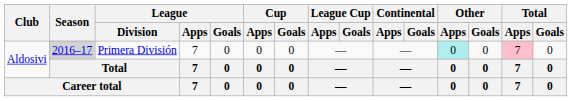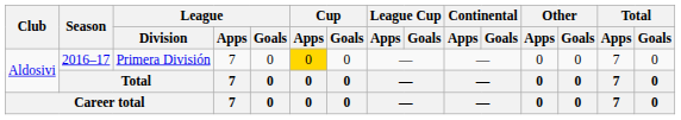Aldosivi / Primera División | Season: lightgrey background -> no background
Aldosivi / Primera División | Cup / Apps: no background -> gold background
Aldosivi / Primera División | Other / Apps: paleturquoise background -> no background
Aldosivi / Primera División | Total / Apps: pink background -> no background
